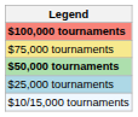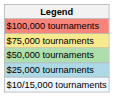row 2 | column 1: bold -> normal
row 4 | column 1: bold -> normal
